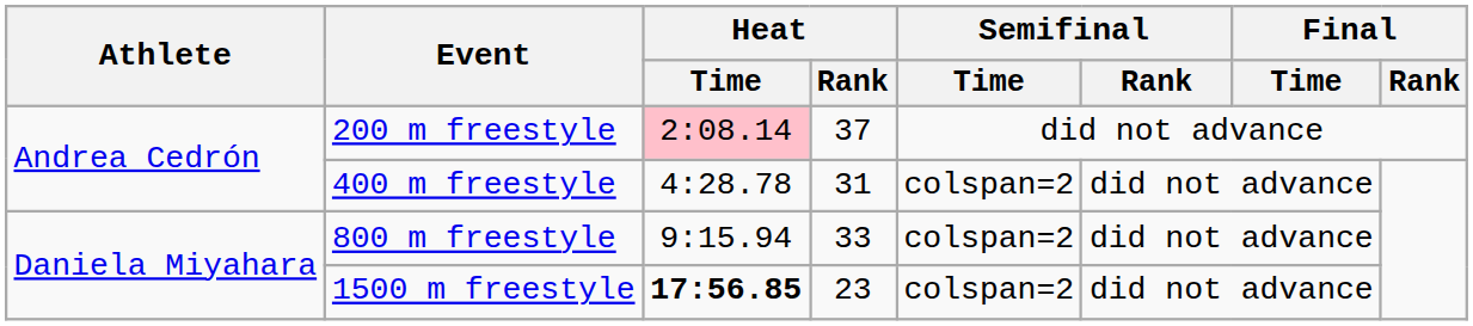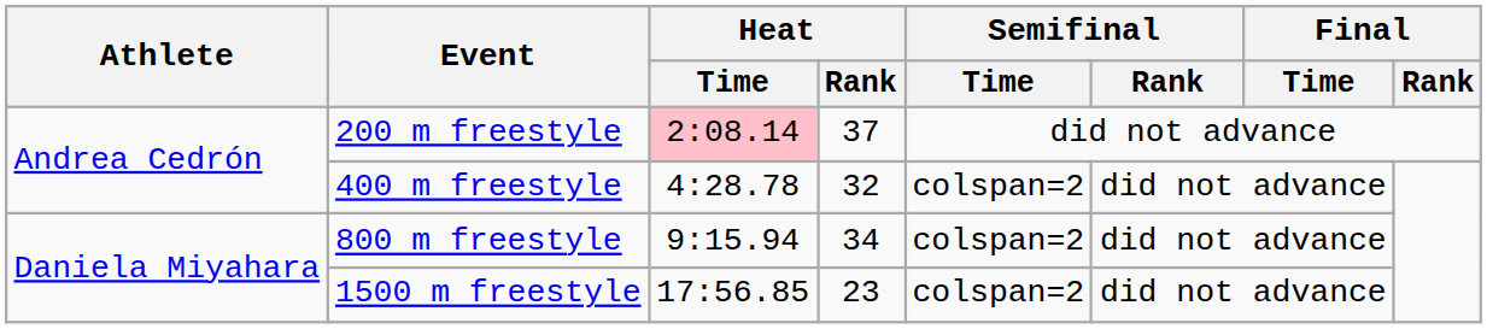400 m freestyle | Heat / Rank: 31 -> 32
800 m freestyle | Heat / Rank: 33 -> 34
1500 m freestyle | Heat / Time: bold -> normal
